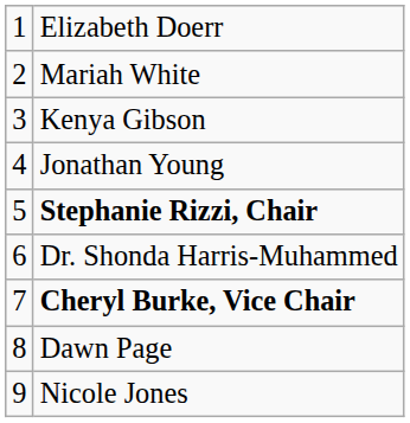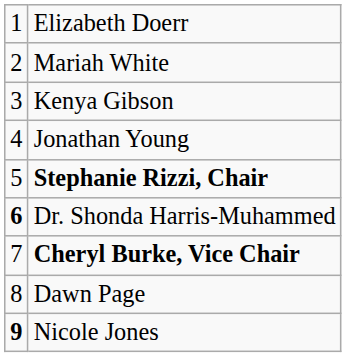Dr. Shonda Harris-Muhammed | column 1: normal -> bold
Nicole Jones | column 1: normal -> bold
